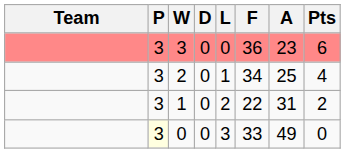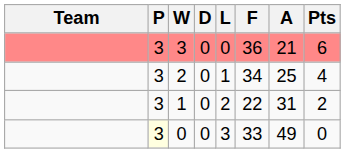row 2 | A: 23 -> 21
